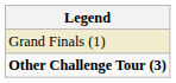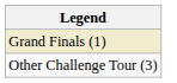row 3 | column 1: bold -> normal
